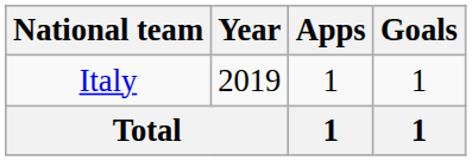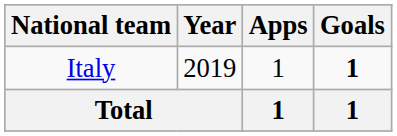Italy | Goals: normal -> bold
